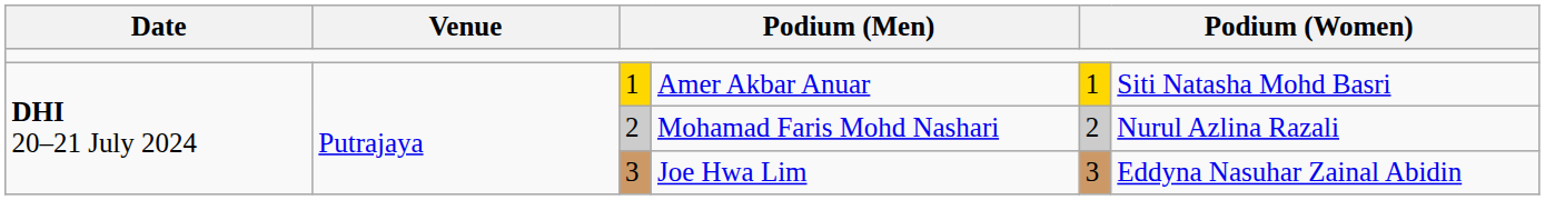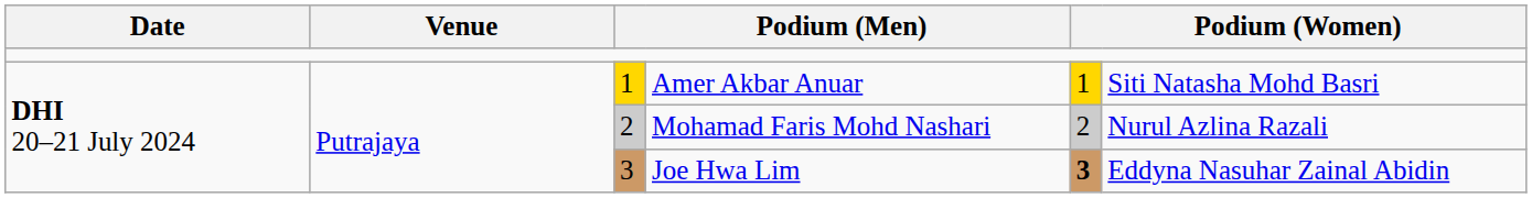Joe Hwa Lim | column 5: normal -> bold
